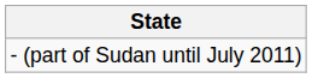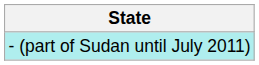row 2 | column 1: no background -> paleturquoise background
